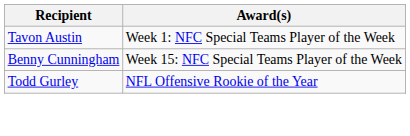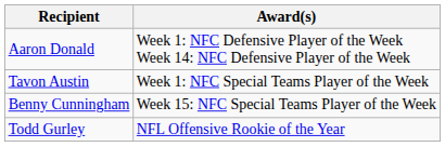+ row: Aaron Donald | Week 1: NFC Defensive Player of the Week Week 14: NFC Defensive Player of the Week
